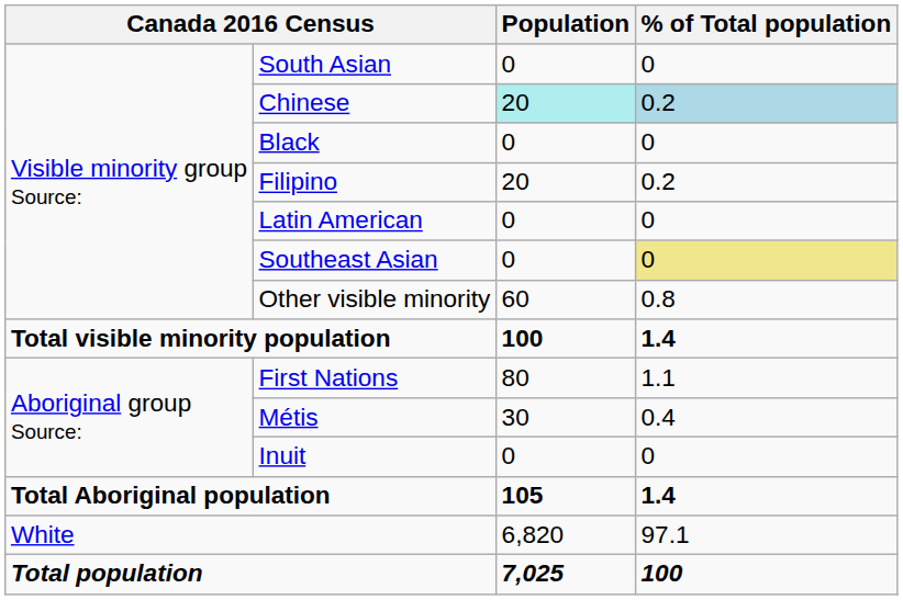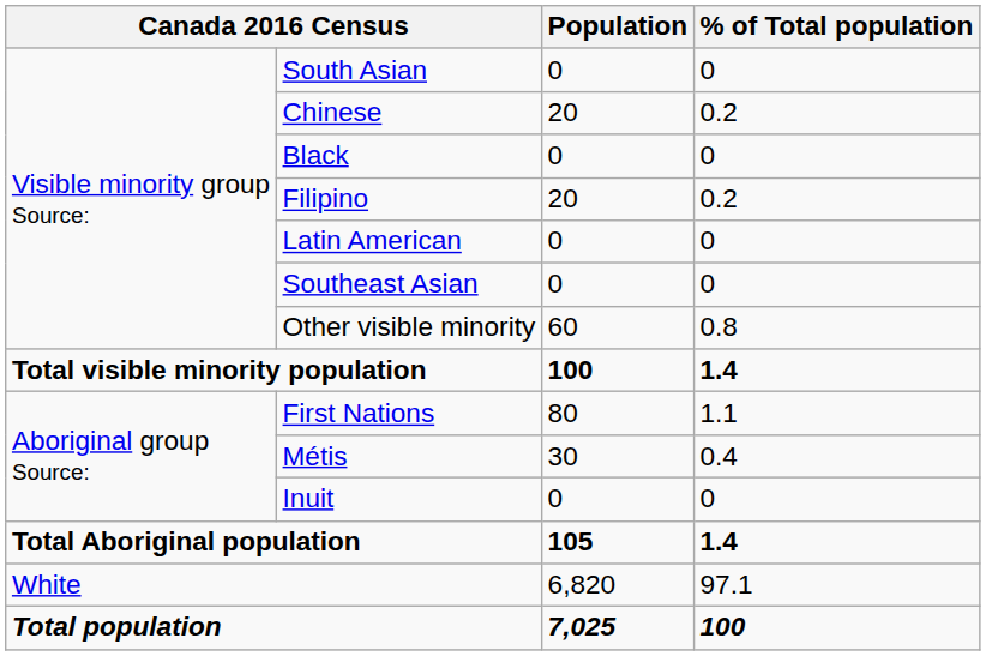Chinese | Population: paleturquoise background -> no background
Chinese | % of Total population: lightblue background -> no background
Southeast Asian | % of Total population: khaki background -> no background
